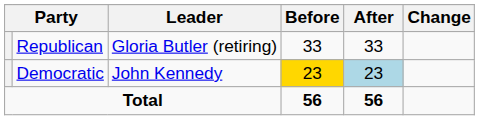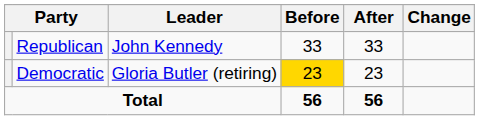Republican | Leader: Gloria Butler (retiring) -> John Kennedy
Democratic | Leader: John Kennedy -> Gloria Butler (retiring)
Democratic | After: lightblue background -> no background
